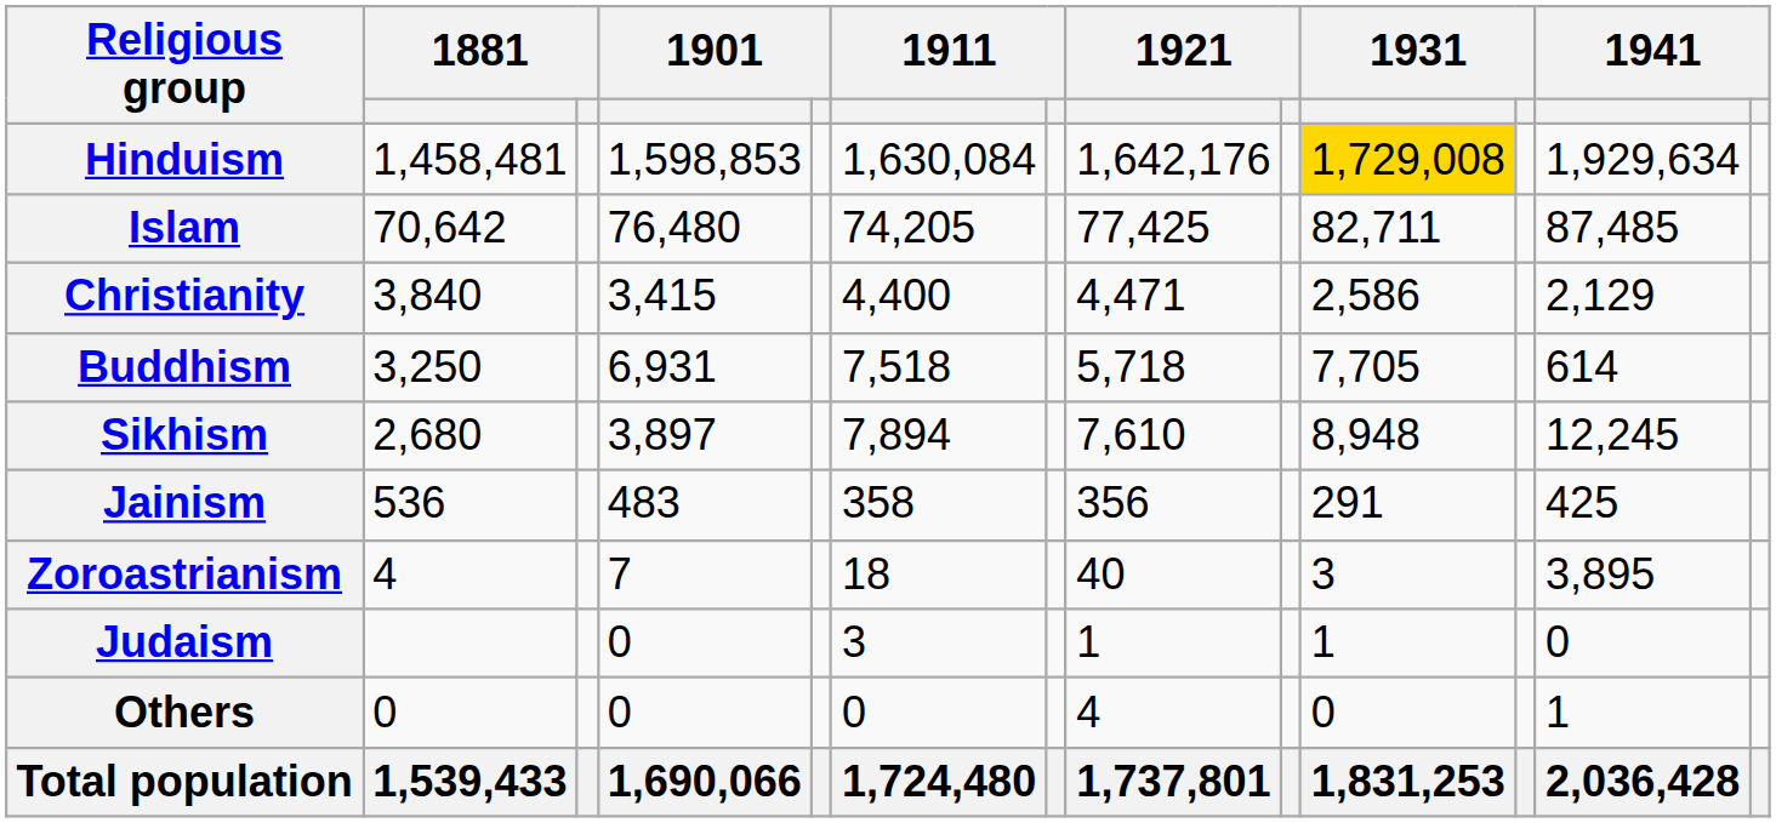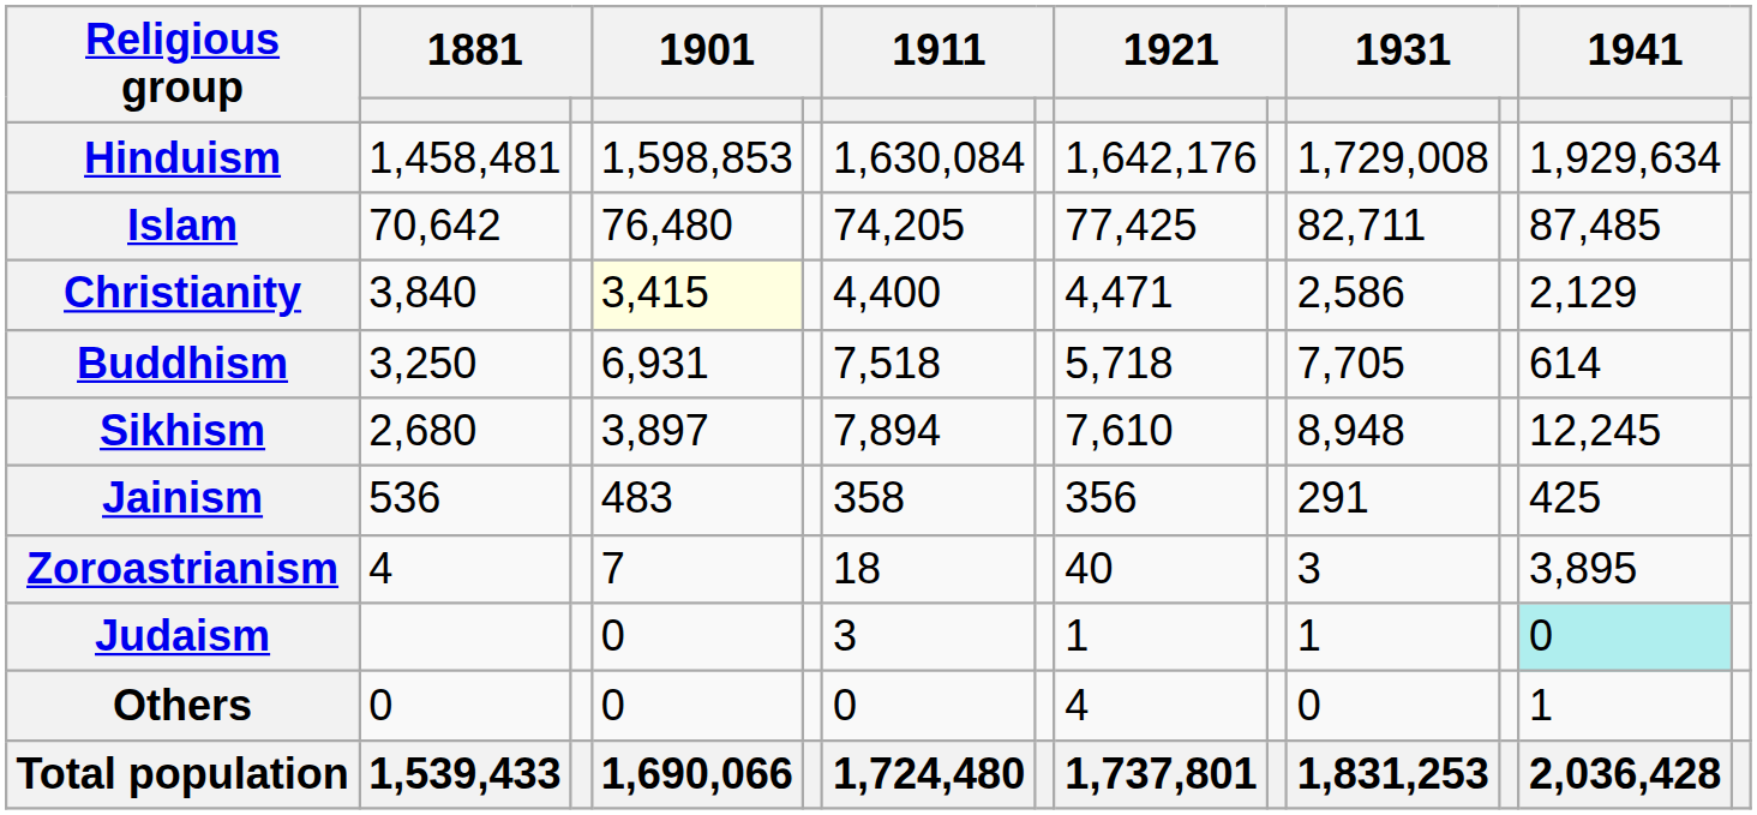Hinduism | column 10: gold background -> no background
Christianity | column 4: no background -> lightyellow background
Judaism | column 12: no background -> paleturquoise background
